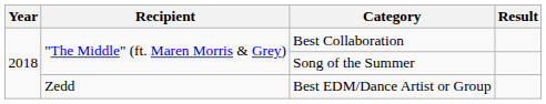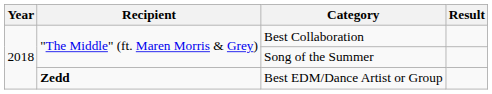Best EDM/Dance Artist or Group | Recipient: normal -> bold
